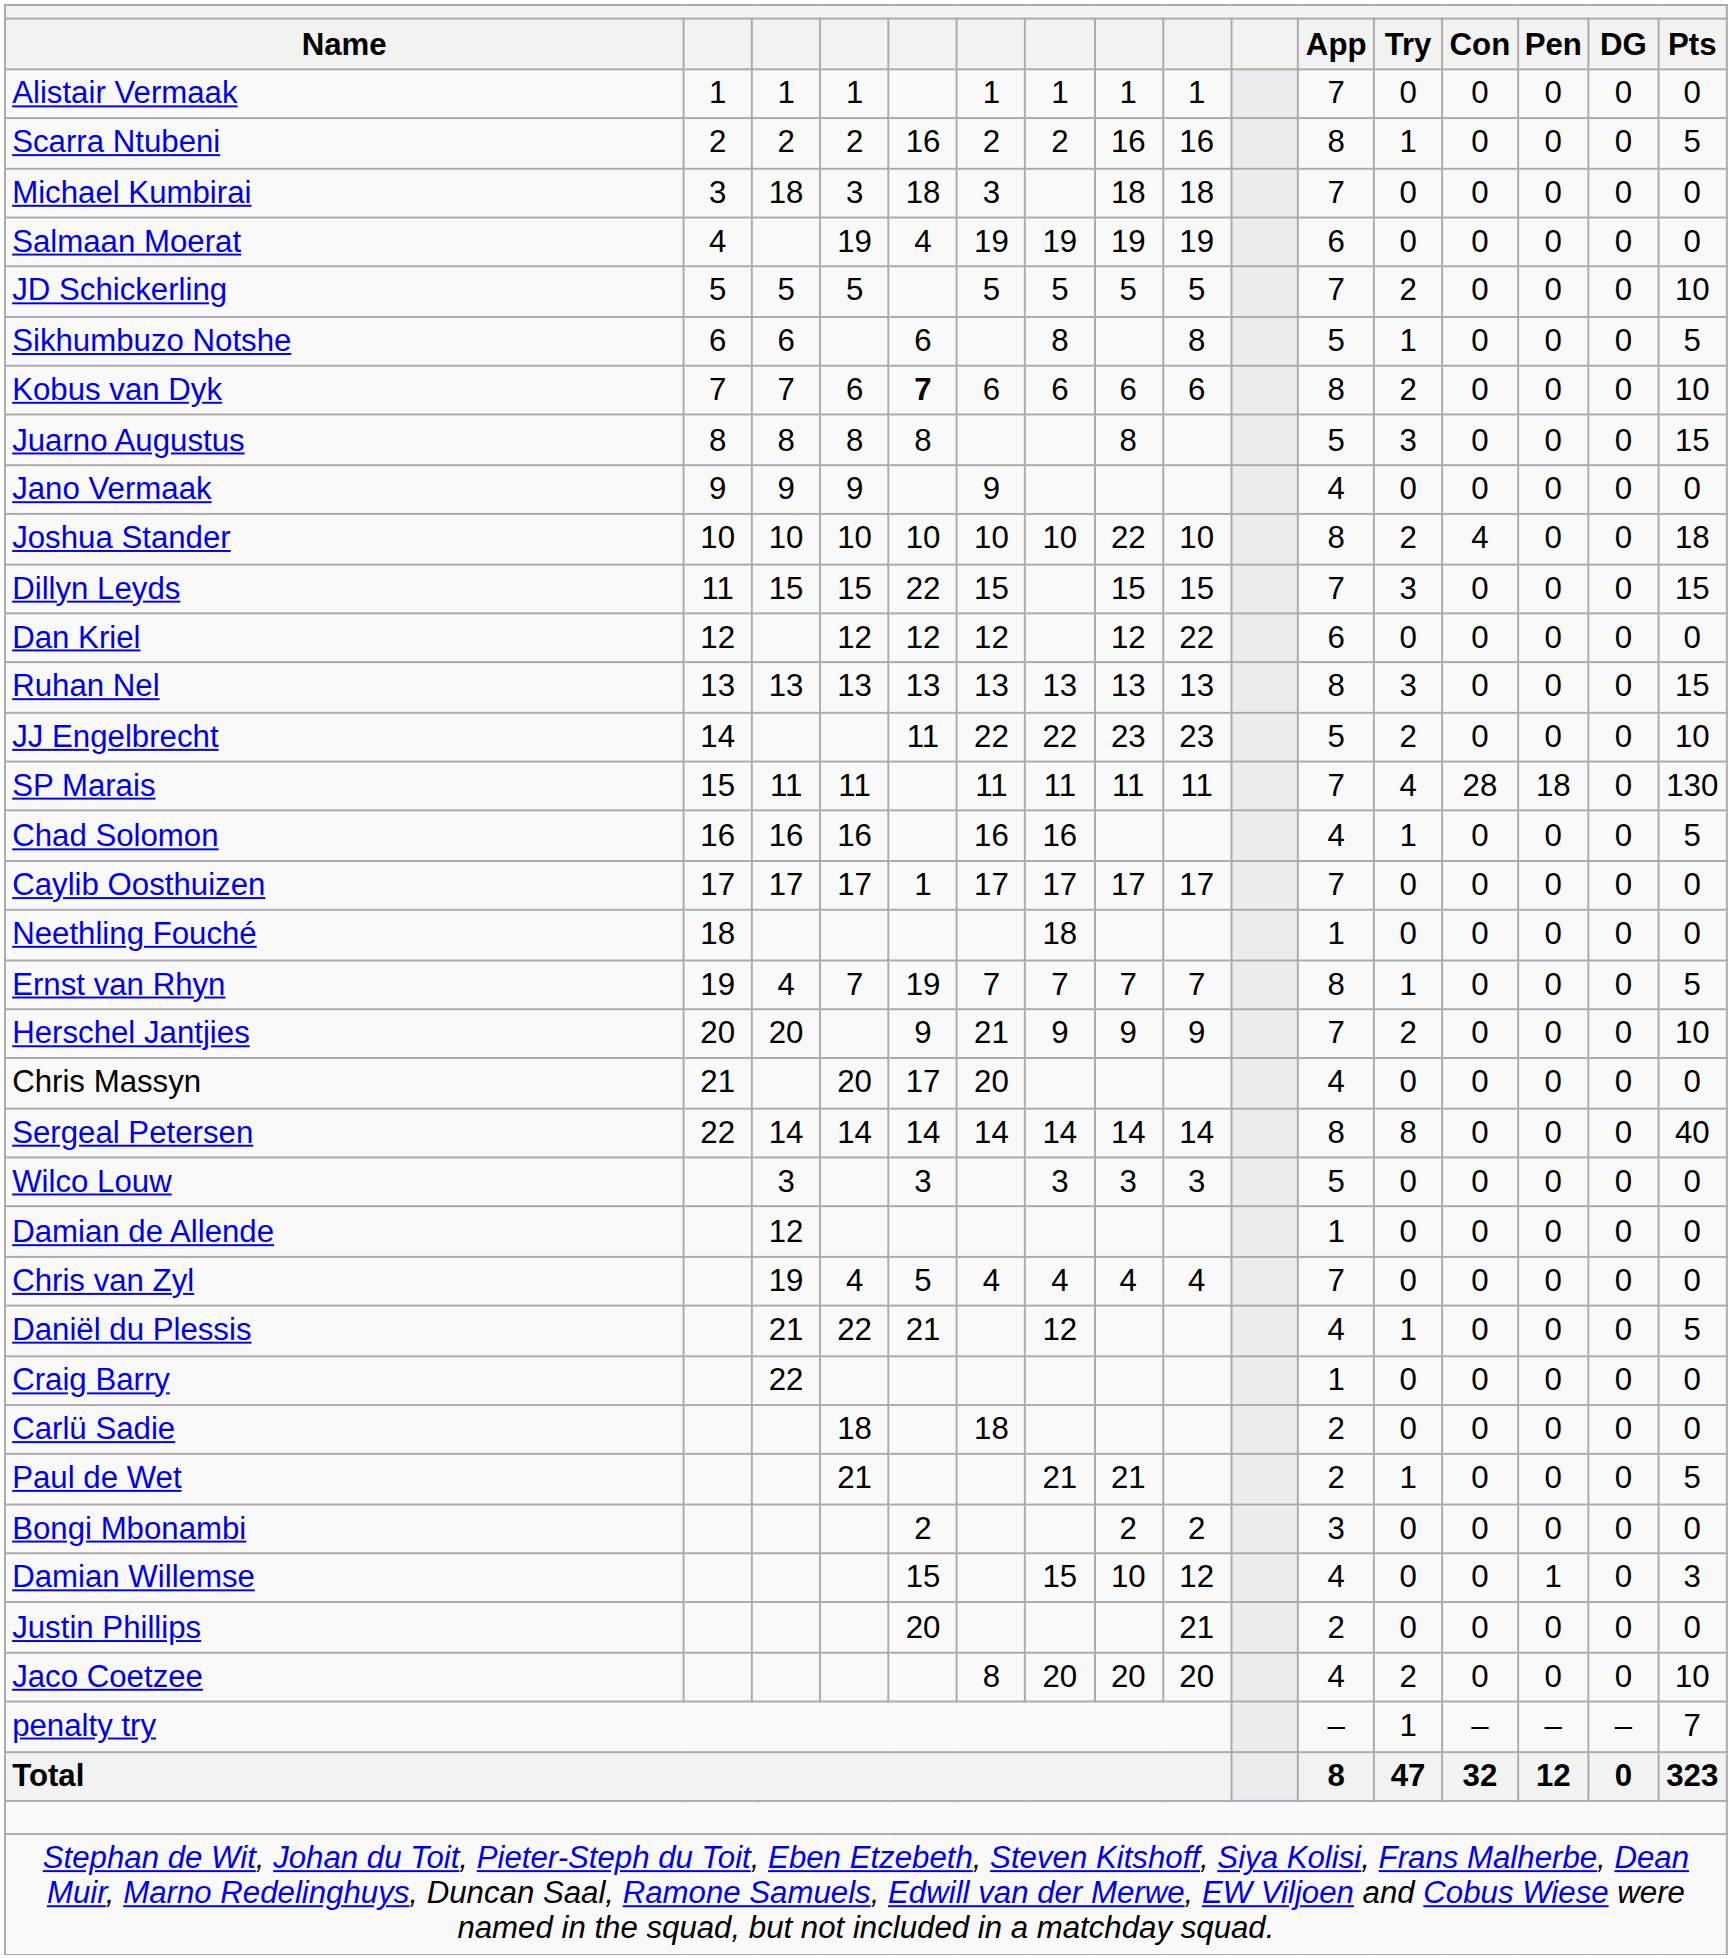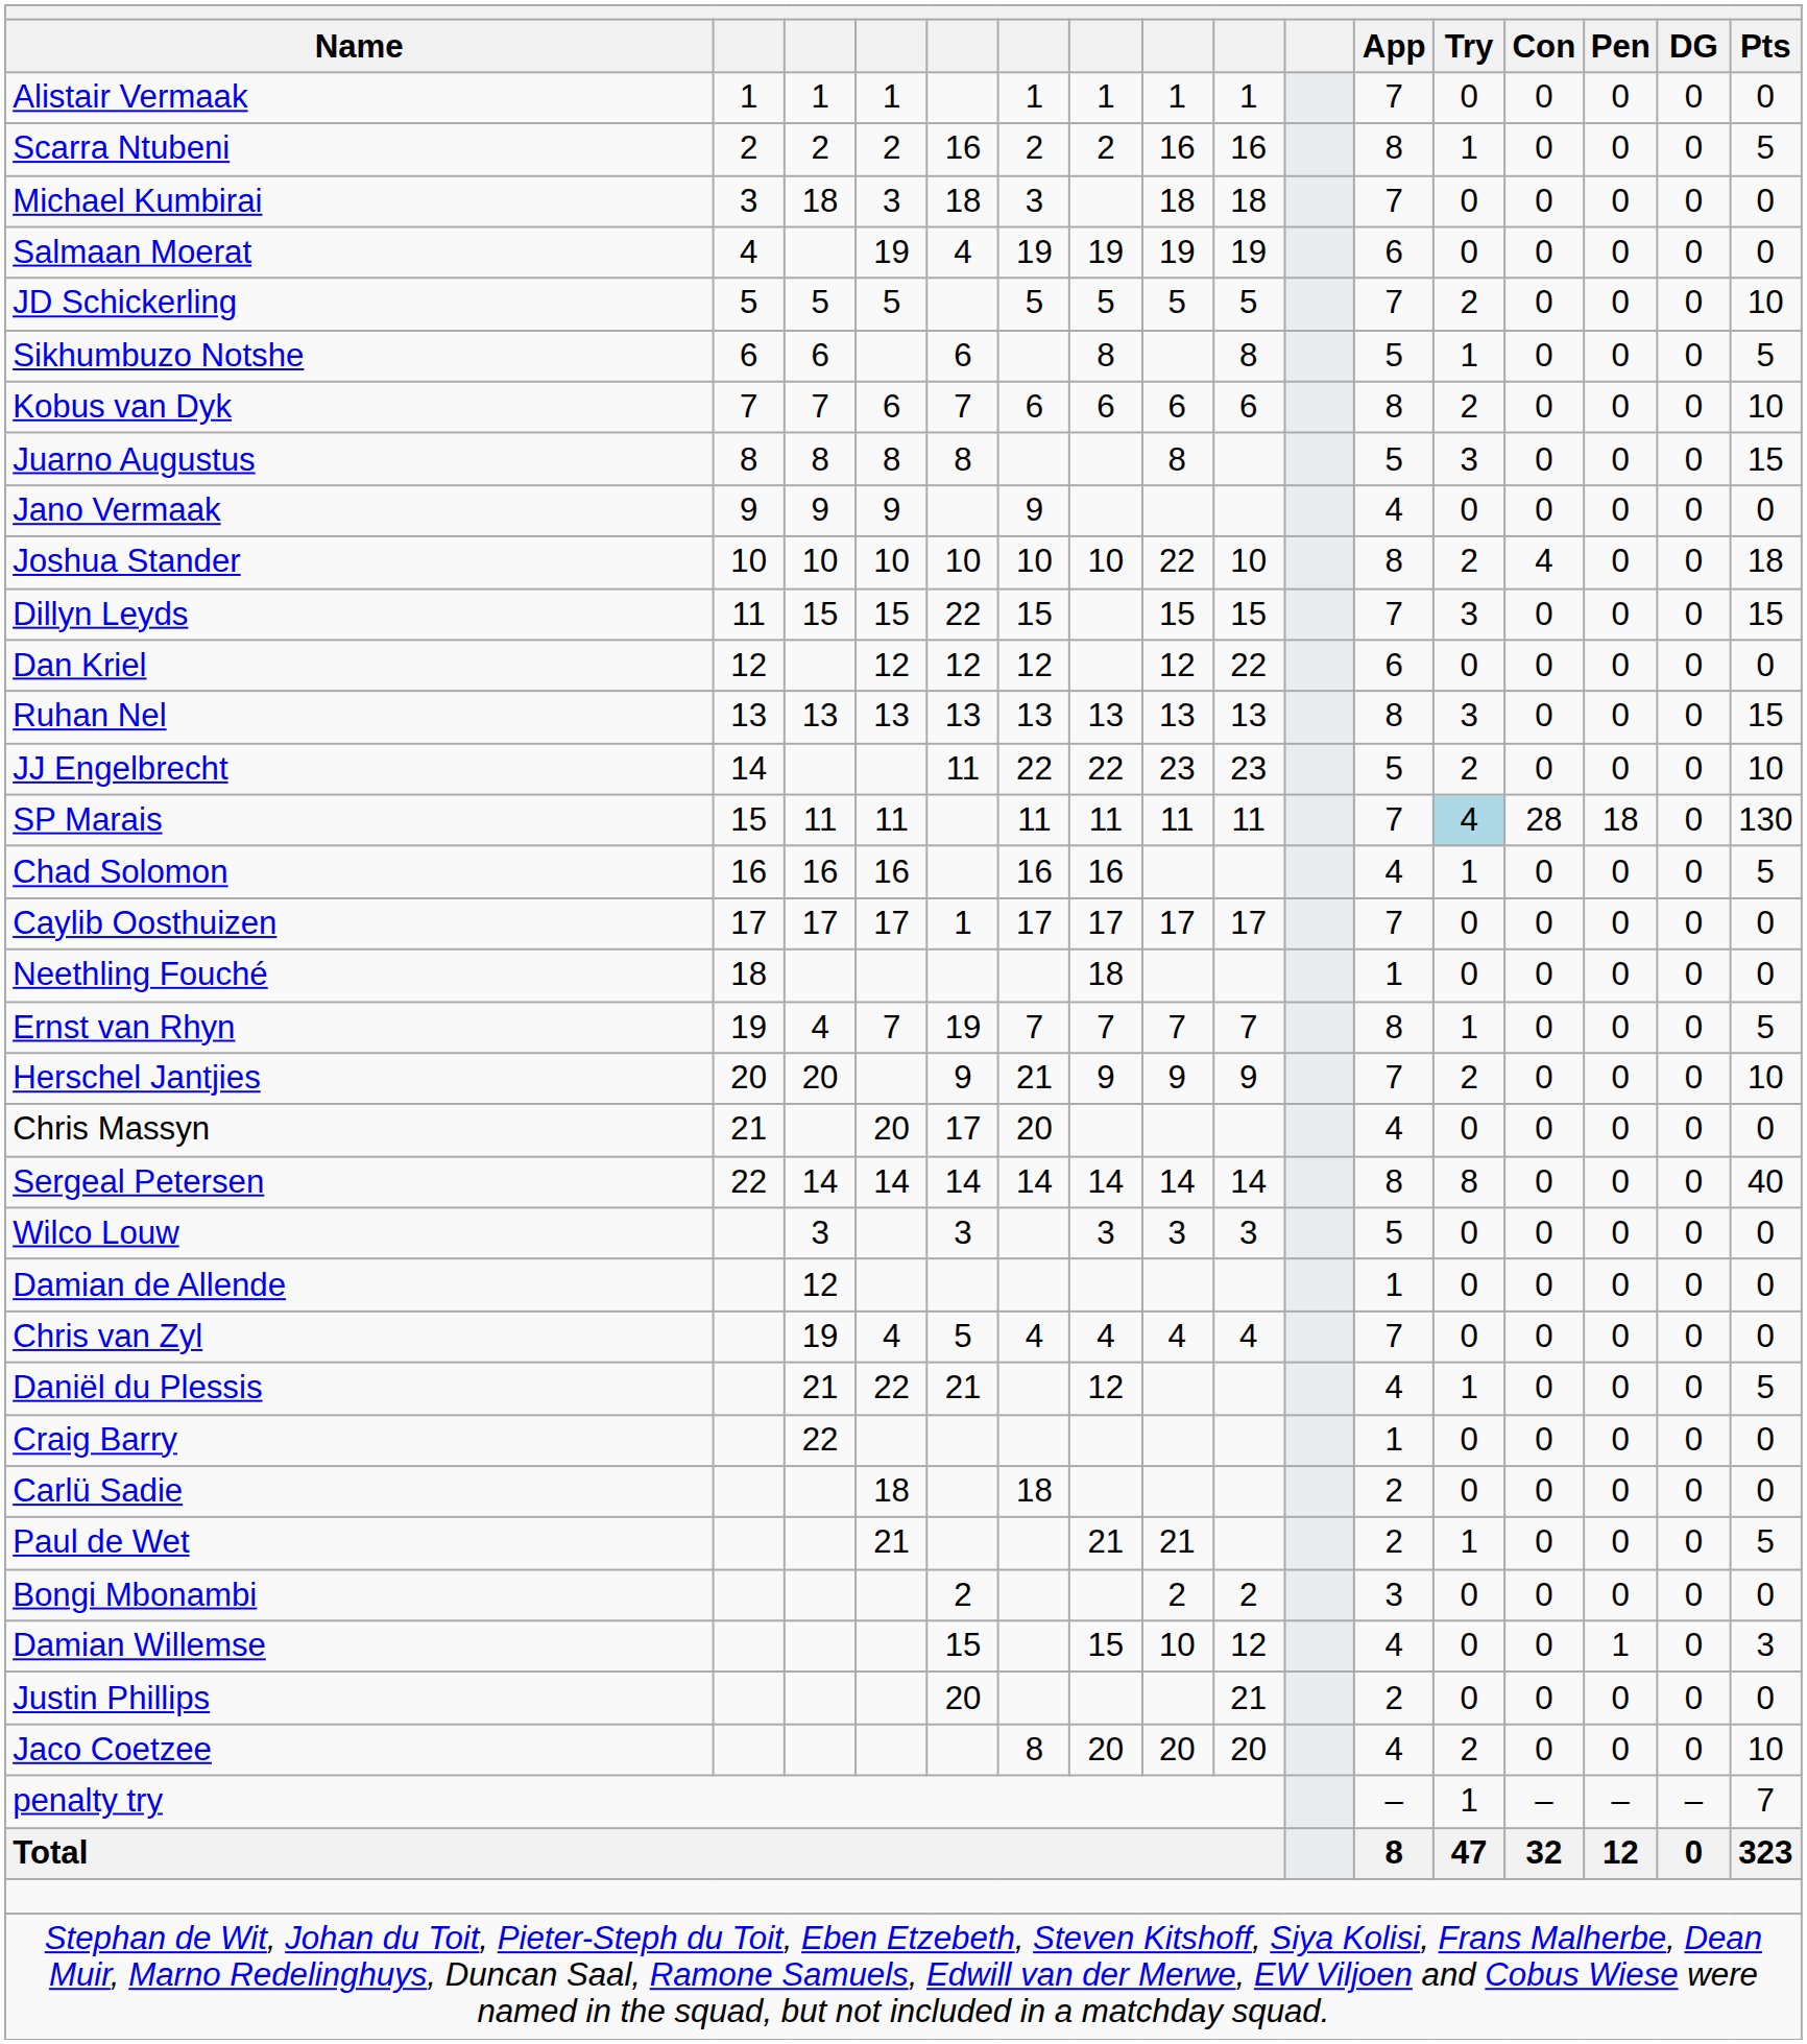Kobus van Dyk | column 5: bold -> normal
SP Marais | Try: no background -> lightblue background
